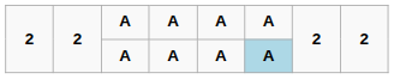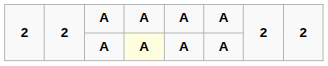row 2 | column 4: no background -> lightyellow background
row 2 | column 6: lightblue background -> no background
